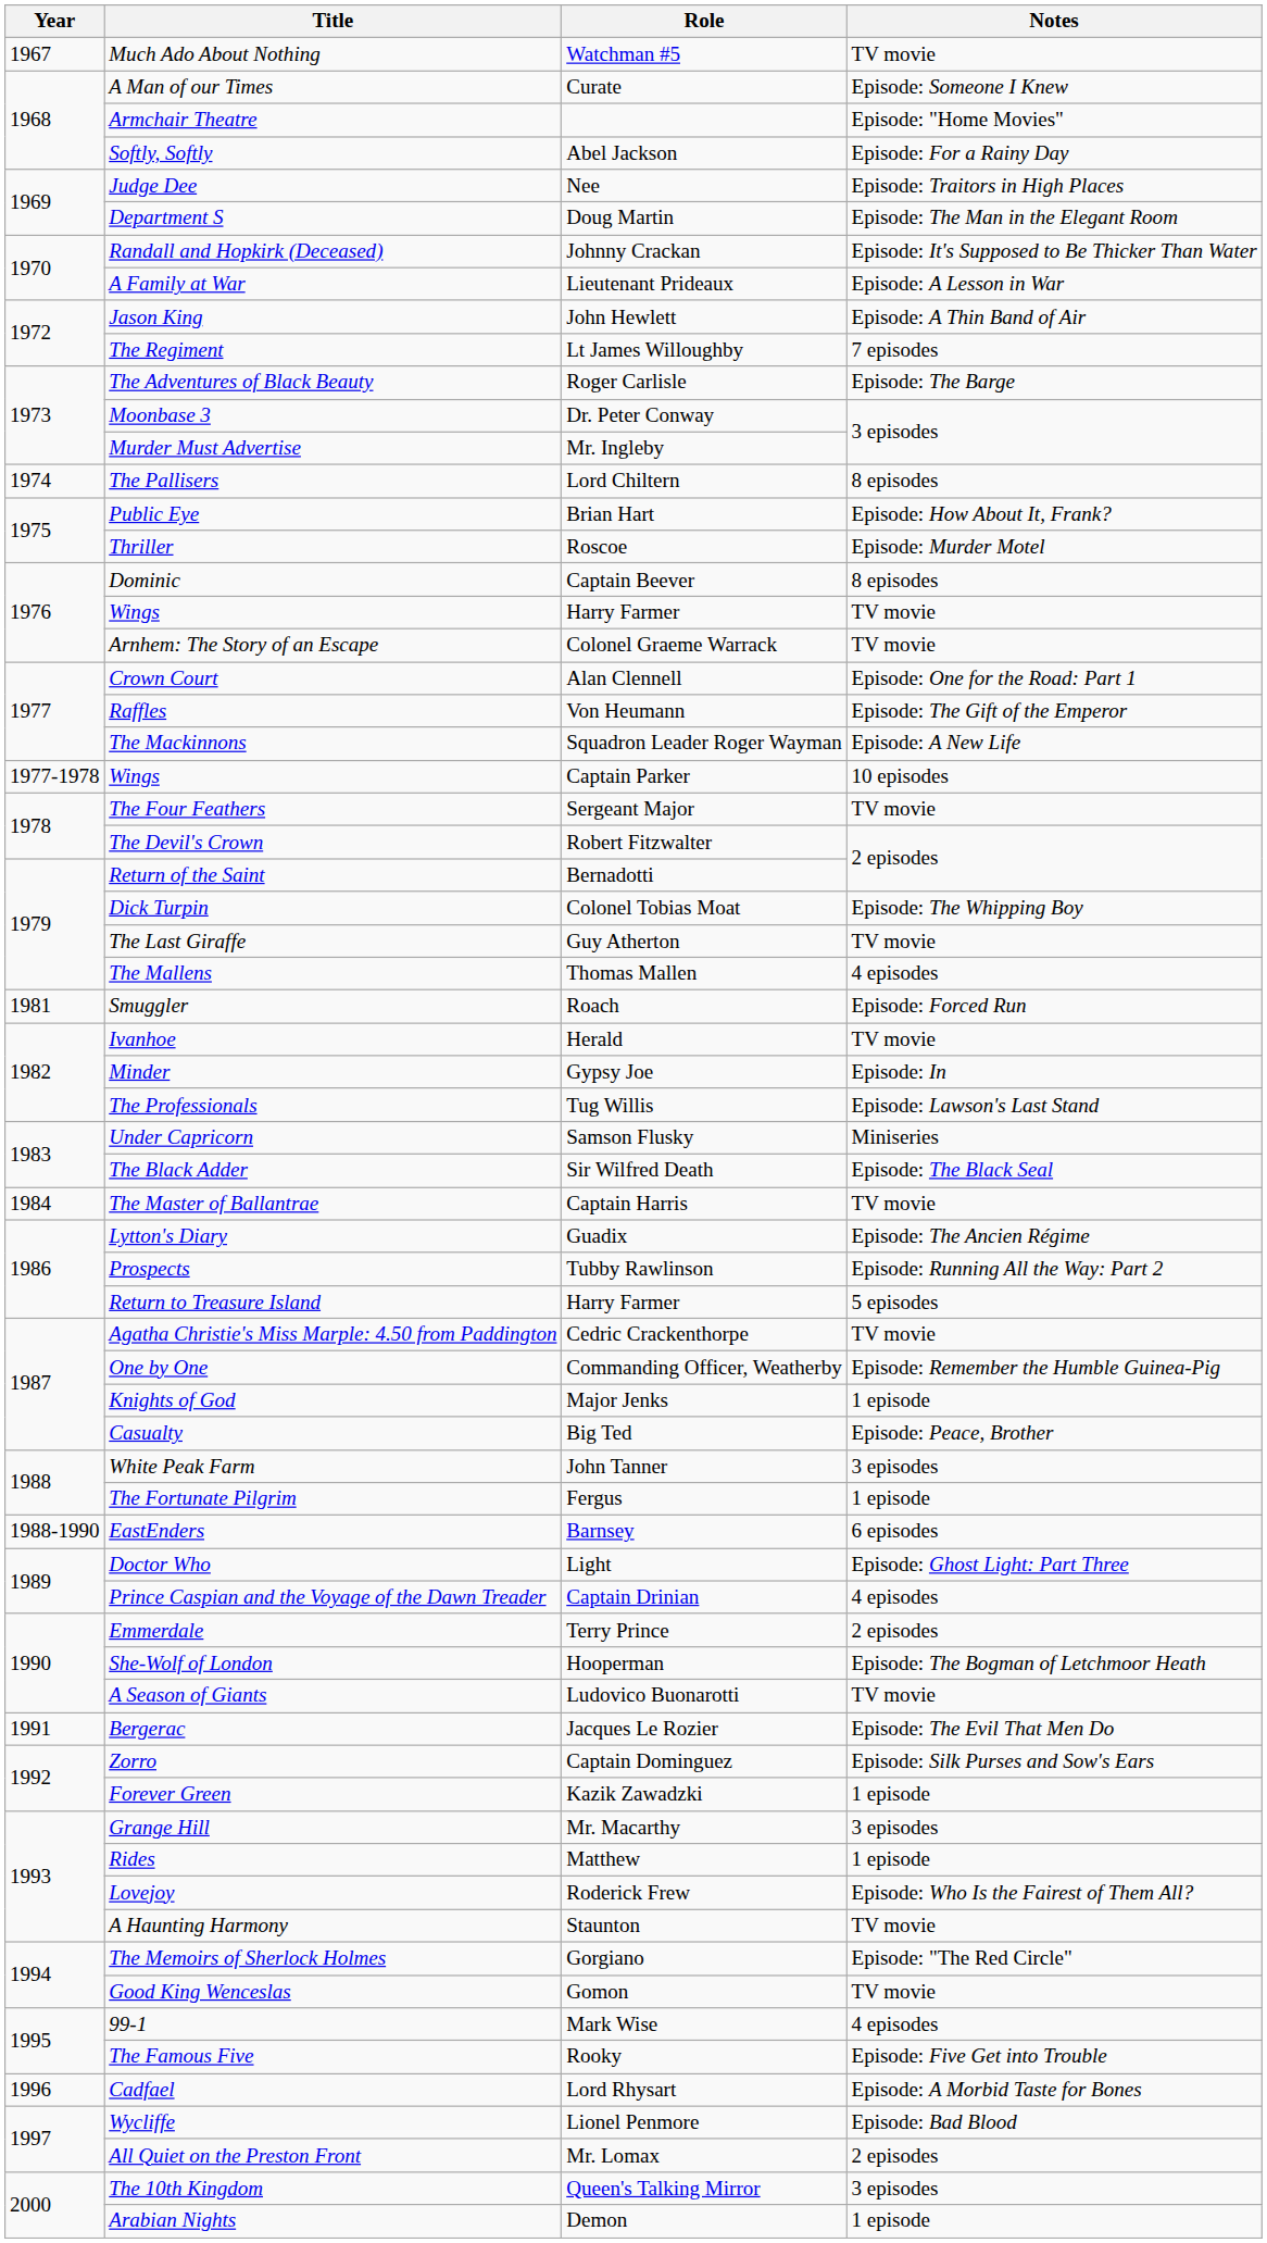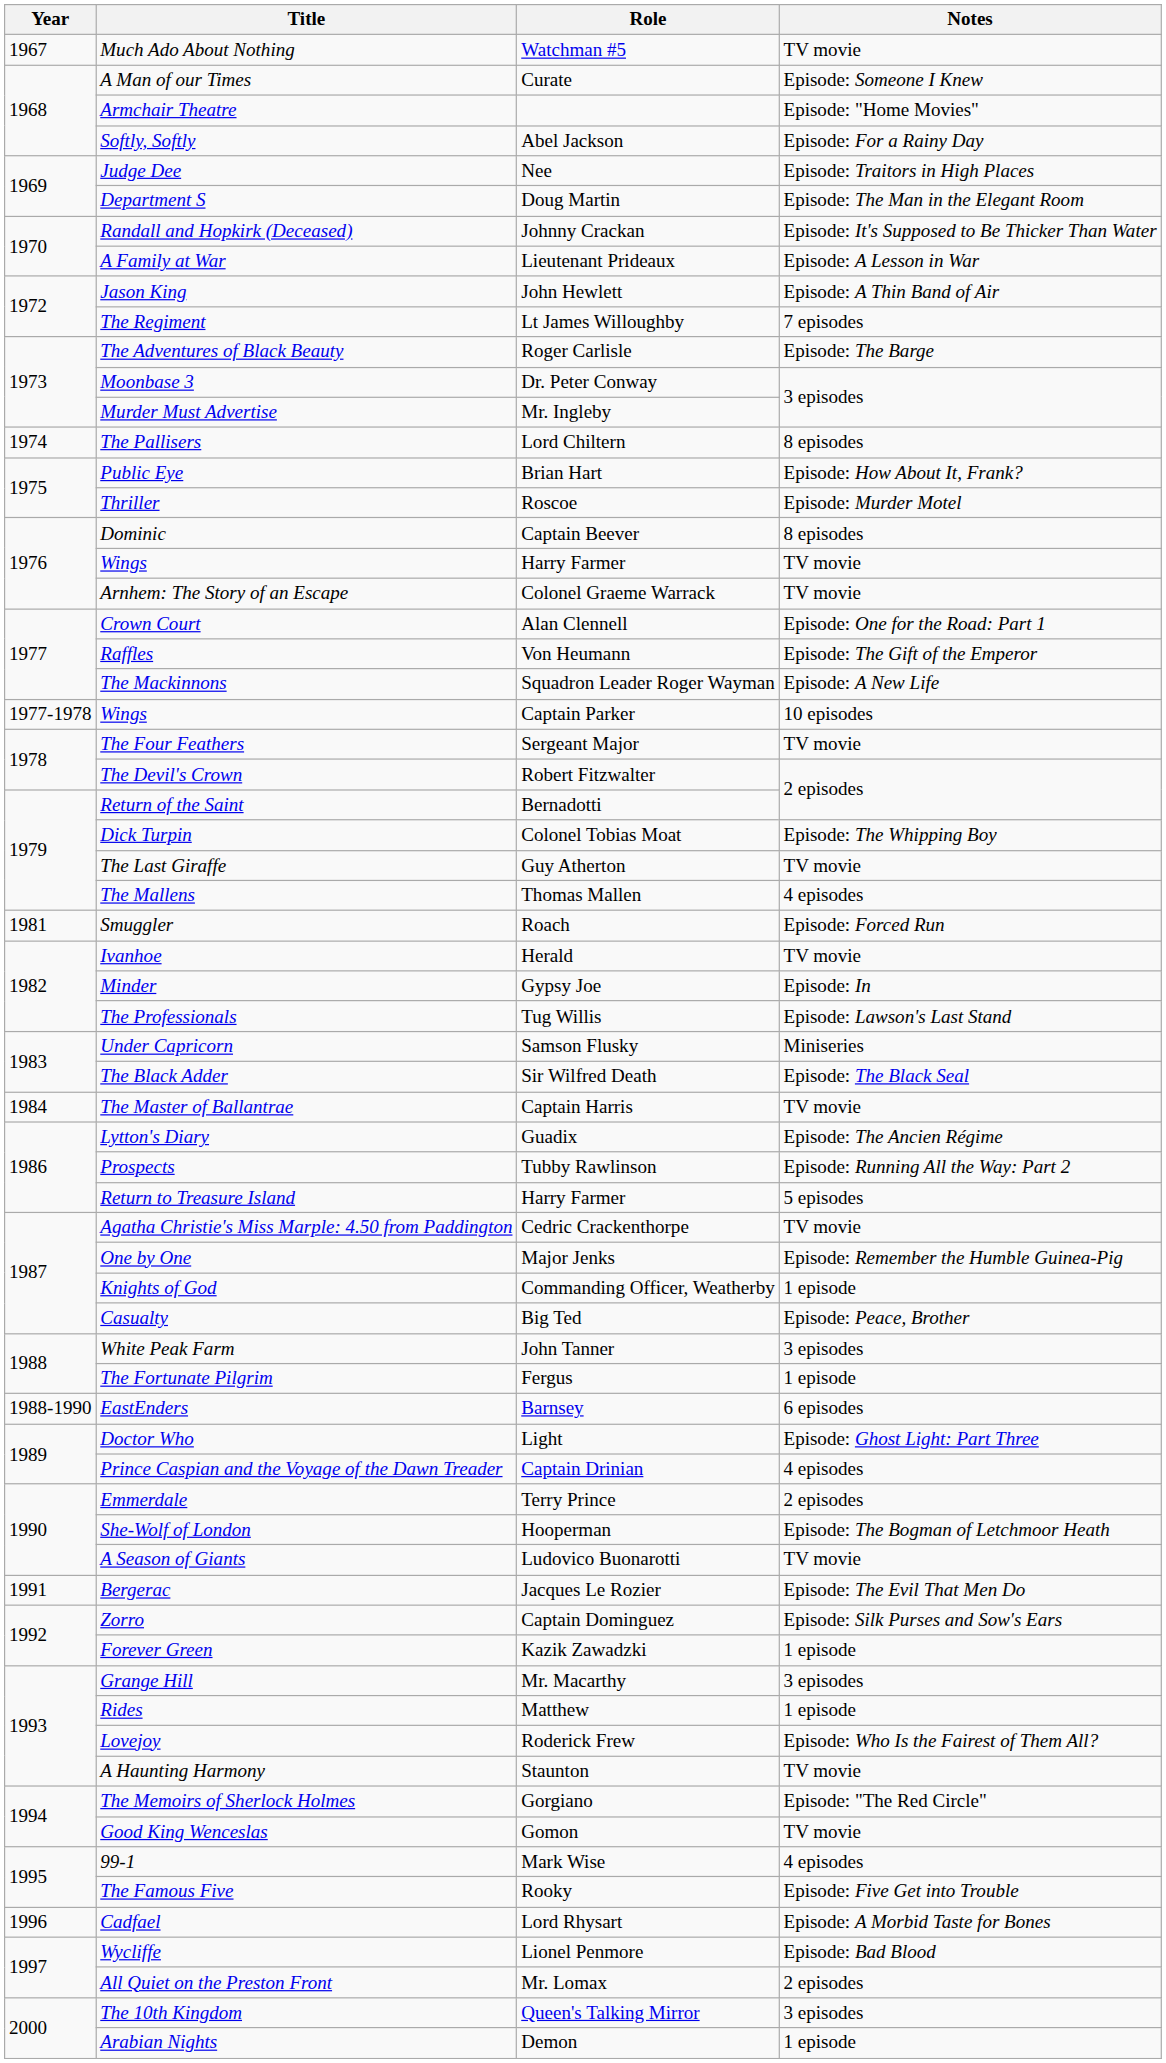One by One | Role: Commanding Officer, Weatherby -> Major Jenks
Knights of God | Role: Major Jenks -> Commanding Officer, Weatherby
